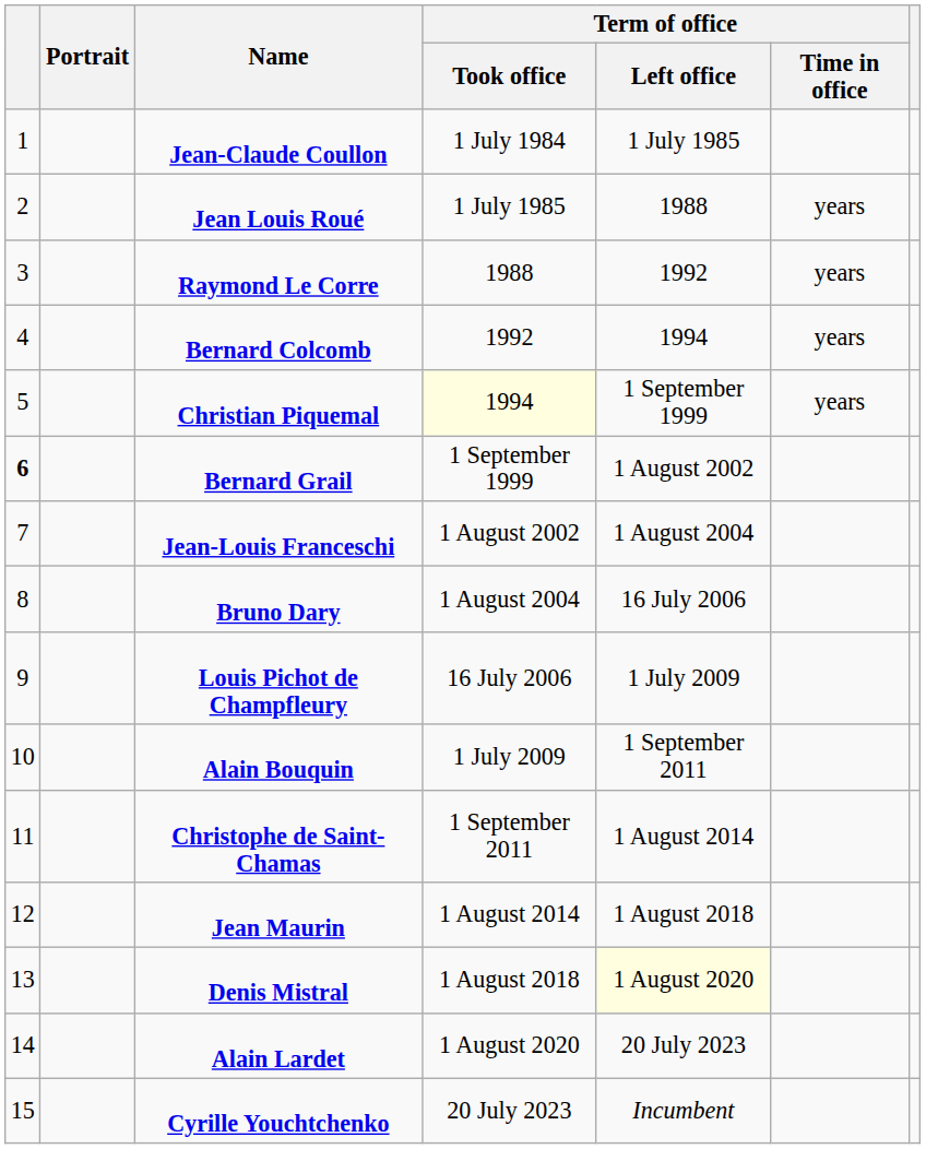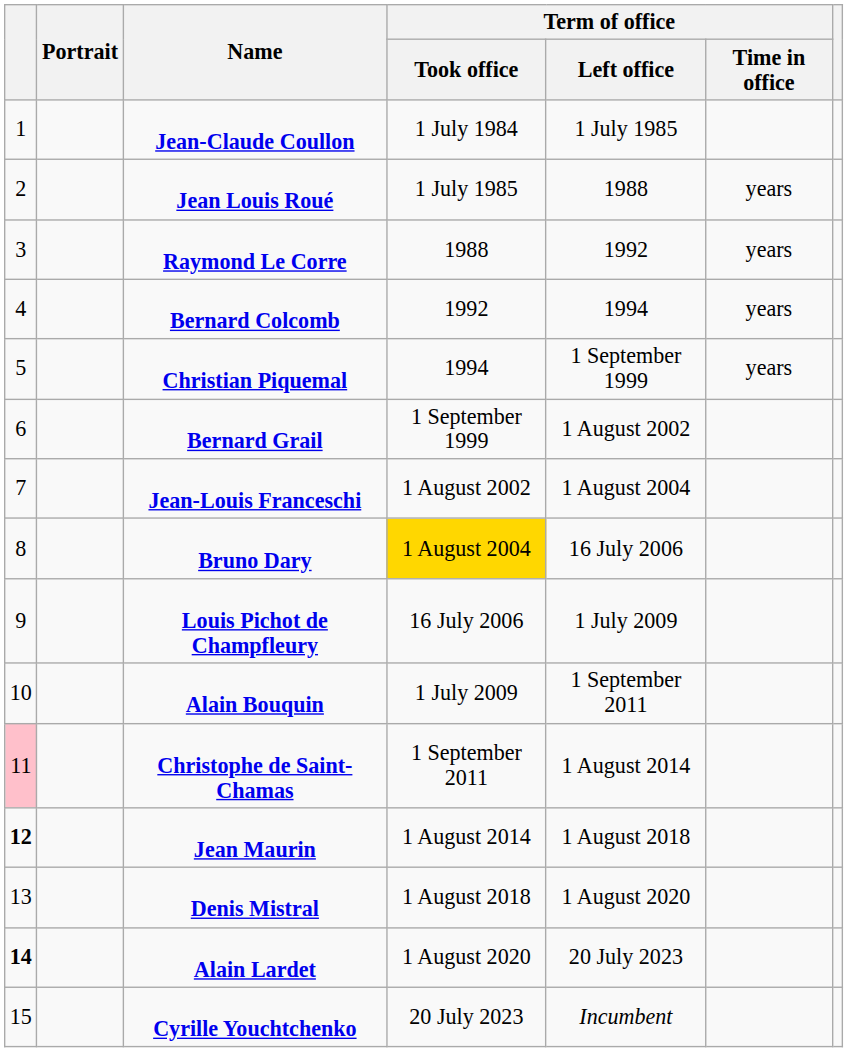Christian Piquemal | Term of office / Took office: lightyellow background -> no background
Bernard Grail | column 1: bold -> normal
Bruno Dary | Term of office / Took office: no background -> gold background
Christophe de Saint-Chamas | column 1: no background -> pink background
Jean Maurin | column 1: normal -> bold
Denis Mistral | Term of office / Left office: lightyellow background -> no background
Alain Lardet | column 1: normal -> bold
